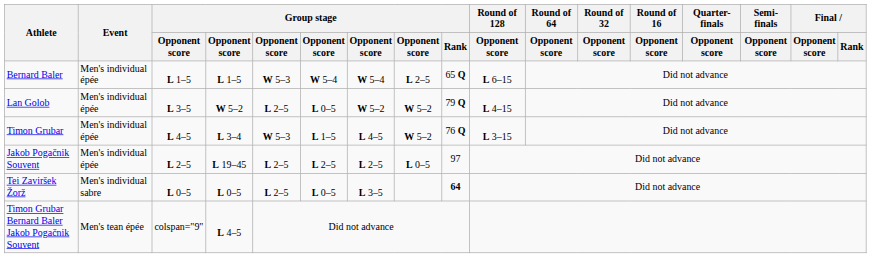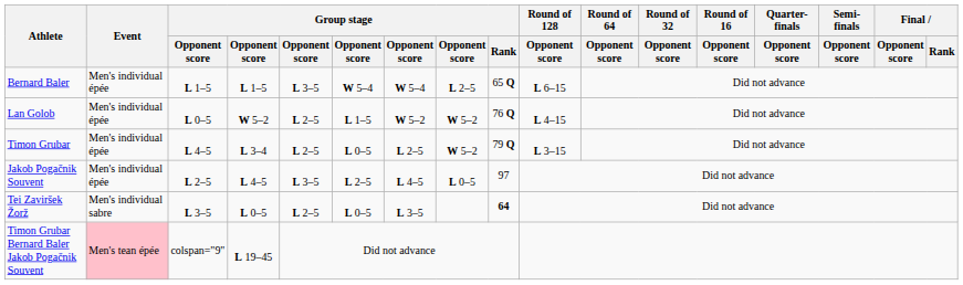Bernard Baler | column 5: W 5–3 -> L 3–5
Lan Golob | column 3: L 3–5 -> L 0–5
Lan Golob | column 6: L 0–5 -> L 1–5
Lan Golob | Group stage / Rank: 79 Q -> 76 Q
Timon Grubar | column 5: W 5–3 -> L 2–5
Timon Grubar | column 6: L 1–5 -> L 0–5
Timon Grubar | column 7: L 4–5 -> L 2–5
Timon Grubar | Group stage / Rank: 76 Q -> 79 Q
Jakob Pogačnik Souvent | column 4: L 19–45 -> L 4–5
Jakob Pogačnik Souvent | column 5: L 2–5 -> L 3–5
Jakob Pogačnik Souvent | column 7: L 2–5 -> L 4–5
Tei Zaviršek Žorž | column 3: L 0–5 -> L 3–5
Timon Grubar Bernard Baler Jakob Pogačnik Souvent | Event: no background -> pink background
Timon Grubar Bernard Baler Jakob Pogačnik Souvent | column 4: L 4–5 -> L 19–45
